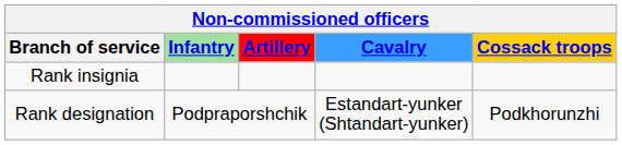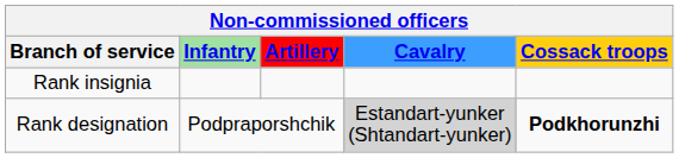Rank designation | Cavalry: no background -> lightgrey background
Rank designation | Cossack troops: normal -> bold
